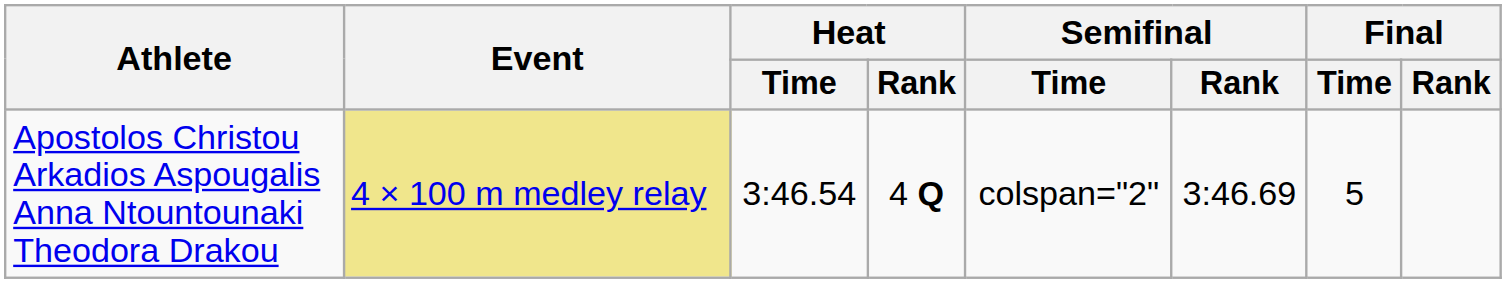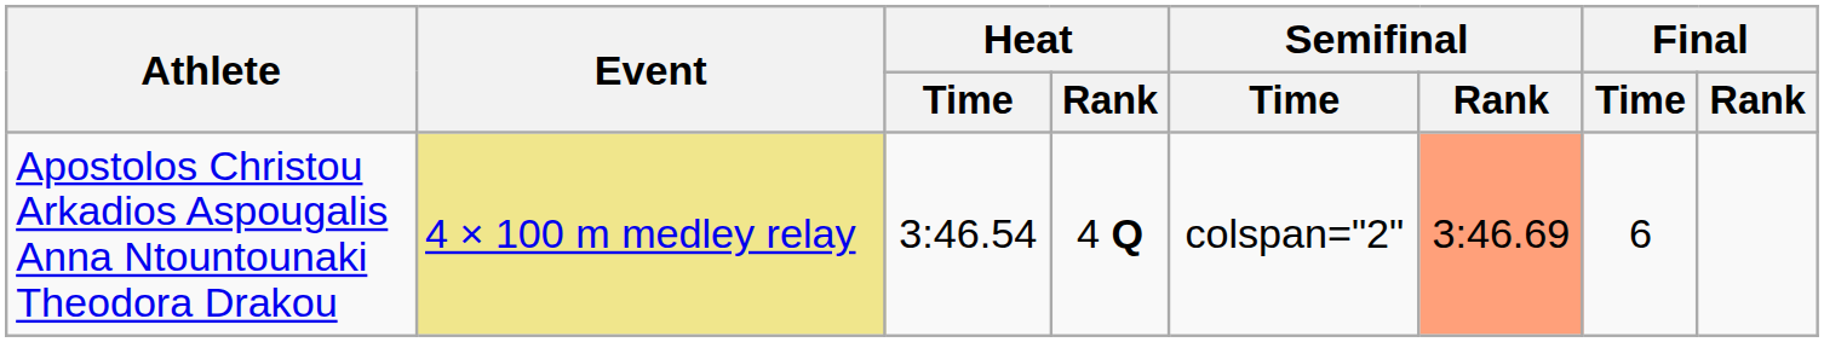row 3 | Semifinal / Rank: no background -> lightsalmon background
row 3 | Final / Time: 5 -> 6
